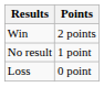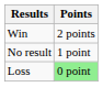Loss | Points: no background -> lightgreen background
